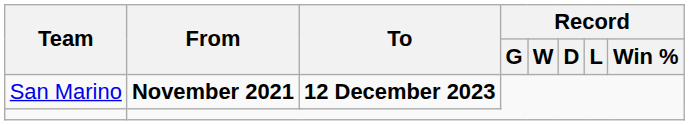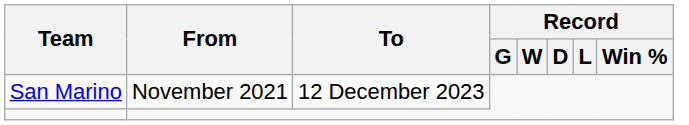San Marino | From: bold -> normal
San Marino | To: bold -> normal
